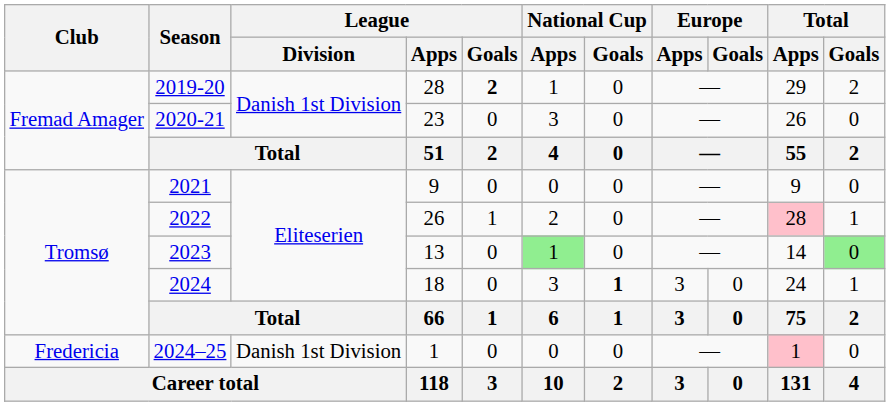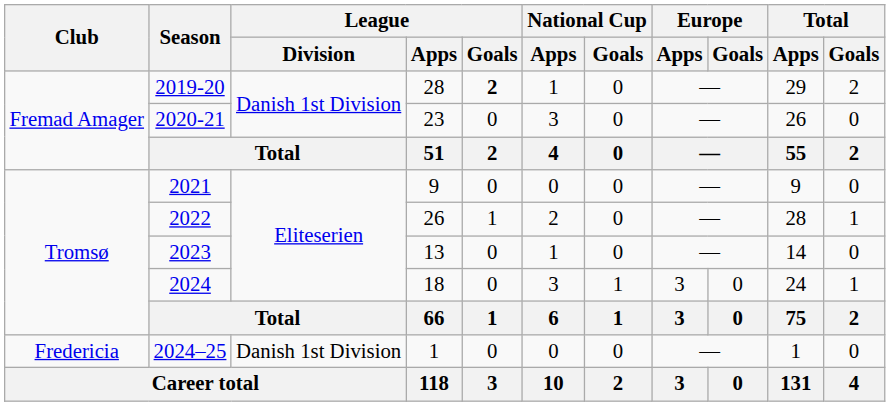2022 | Total / Apps: pink background -> no background
2023 | National Cup / Apps: lightgreen background -> no background
2023 | Total / Goals: lightgreen background -> no background
2024 | National Cup / Goals: bold -> normal
2024–25 | Total / Apps: pink background -> no background
